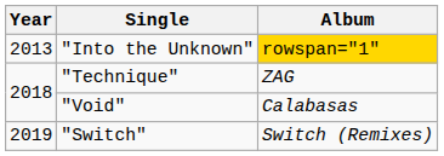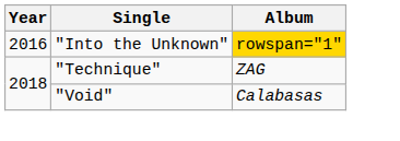"Into the Unknown" | Year: 2013 -> 2016
- row: 2019 | "Switch" | Switch (Remixes)
